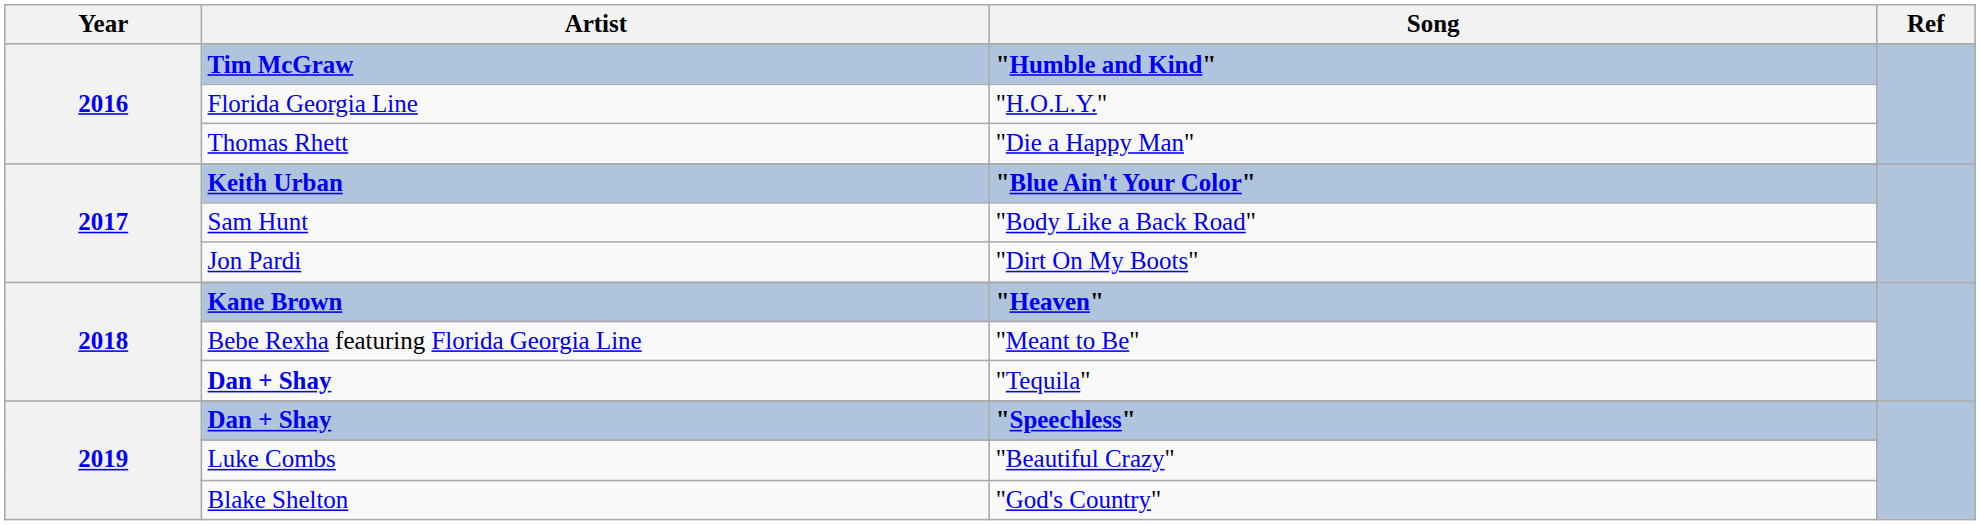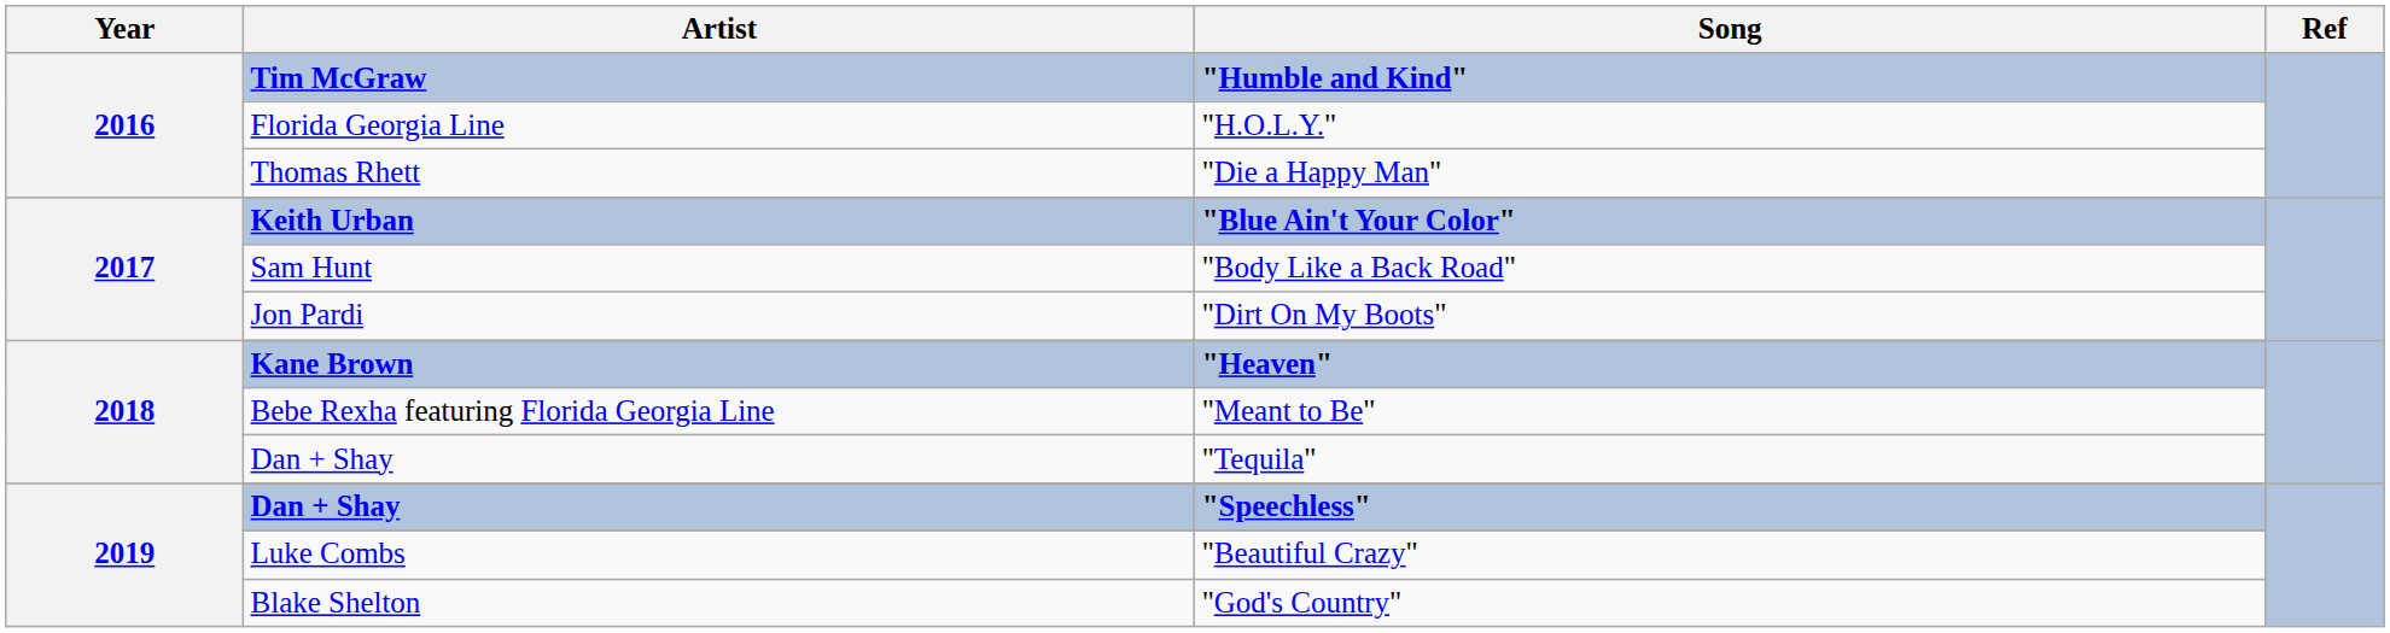"Tequila" | Artist: bold -> normal
